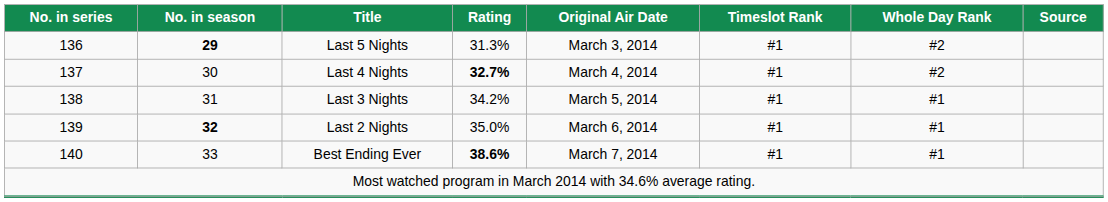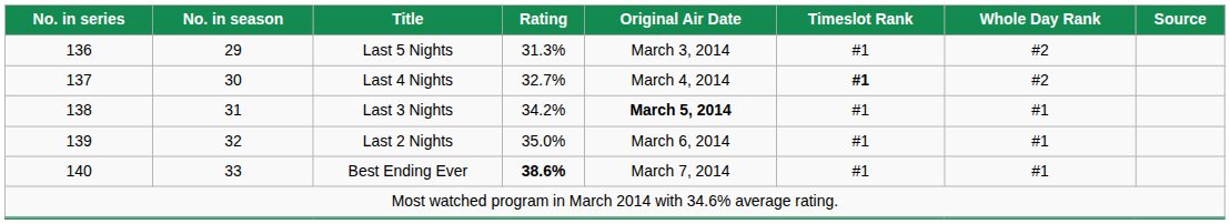Last 5 Nights | No. in season: bold -> normal
Last 4 Nights | Rating: bold -> normal
Last 4 Nights | Timeslot Rank: normal -> bold
Last 3 Nights | Original Air Date: normal -> bold
Last 2 Nights | No. in season: bold -> normal
